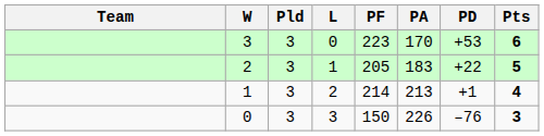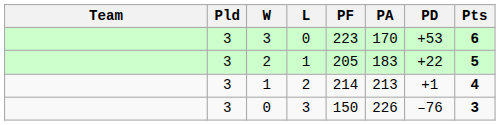columns swapped: Pld <-> W
